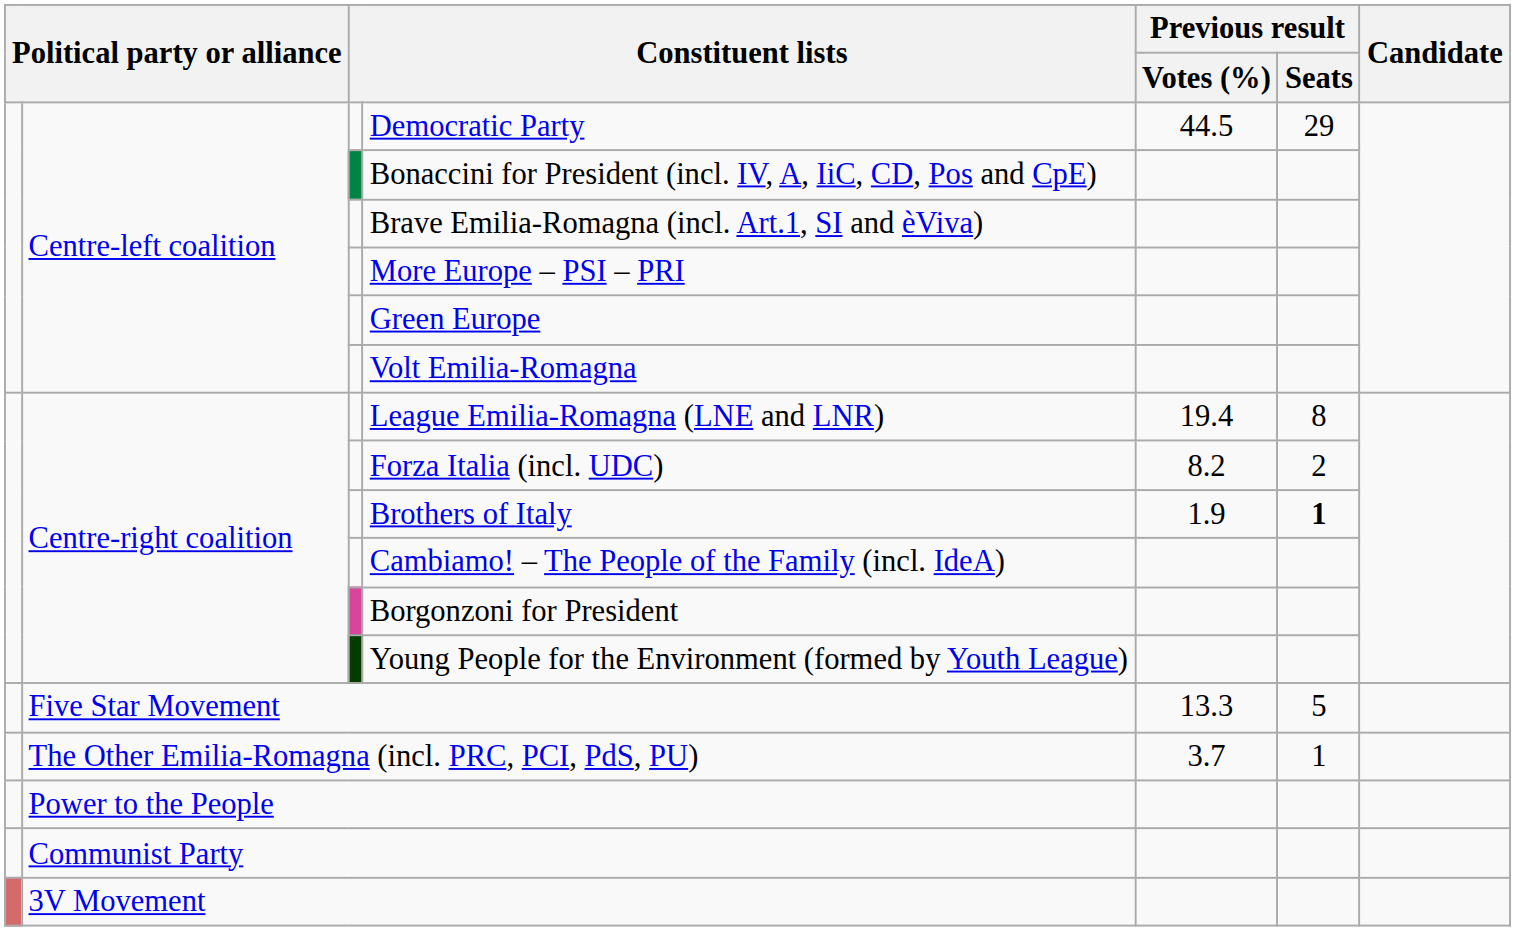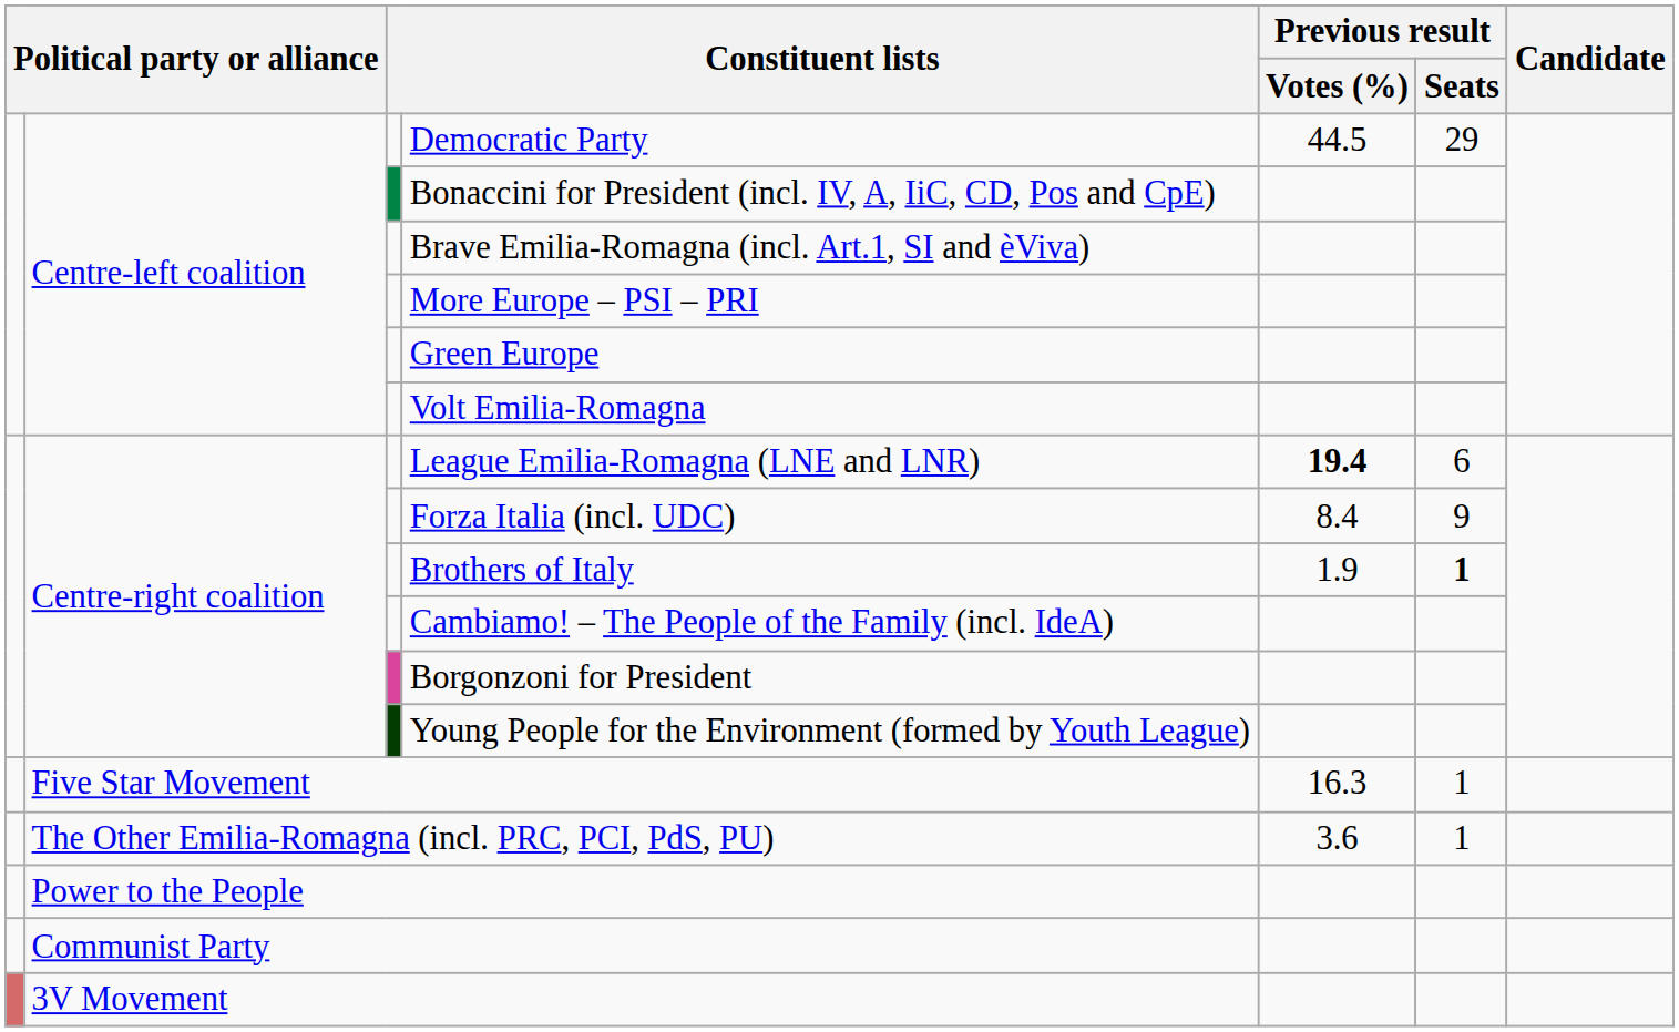League Emilia-Romagna (LNE and LNR) | Previous result / Votes (%): normal -> bold
League Emilia-Romagna (LNE and LNR) | Previous result / Seats: 8 -> 6
Forza Italia (incl. UDC) | Previous result / Votes (%): 8.2 -> 8.4
Forza Italia (incl. UDC) | Previous result / Seats: 2 -> 9
Five Star Movement | Previous result / Votes (%): 13.3 -> 16.3
Five Star Movement | Previous result / Seats: 5 -> 1
The Other Emilia-Romagna (incl. PRC, PCI, PdS, PU) | Previous result / Votes (%): 3.7 -> 3.6
